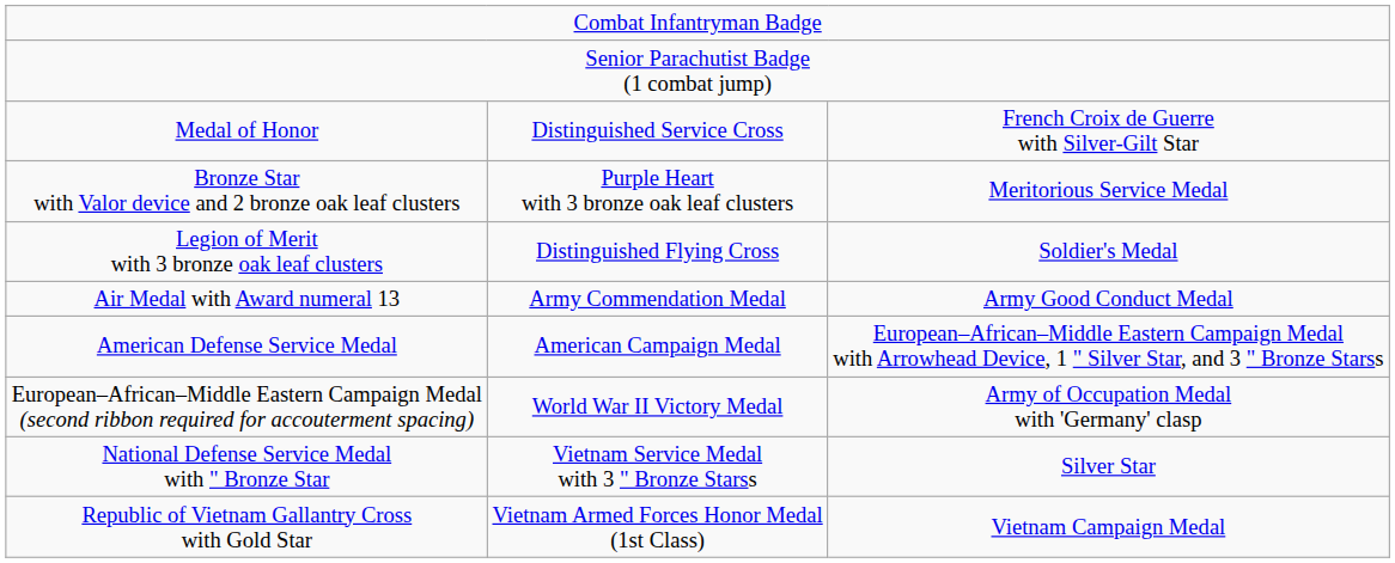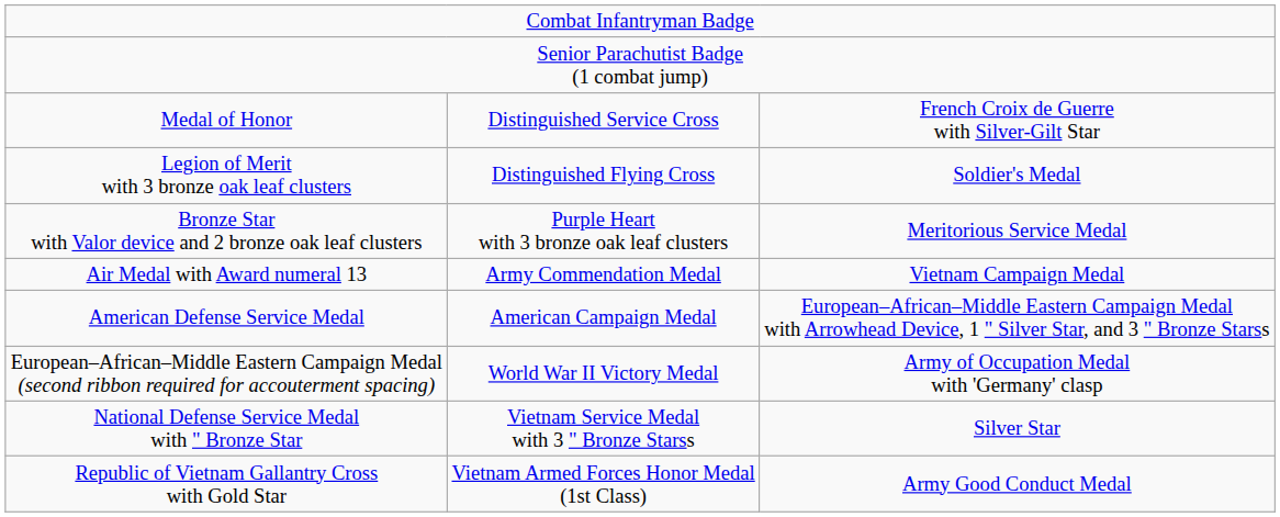rows swapped: Legion of Merit with 3 bronze oak leaf clusters <-> Bronze Star with Valor device and 2 bronze oak leaf clusters
Air Medal with Award numeral 13 | column 3: Army Good Conduct Medal -> Vietnam Campaign Medal
Republic of Vietnam Gallantry Cross with Gold Star | column 3: Vietnam Campaign Medal -> Army Good Conduct Medal
